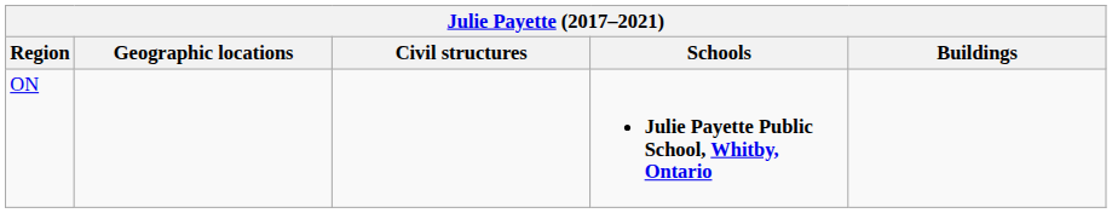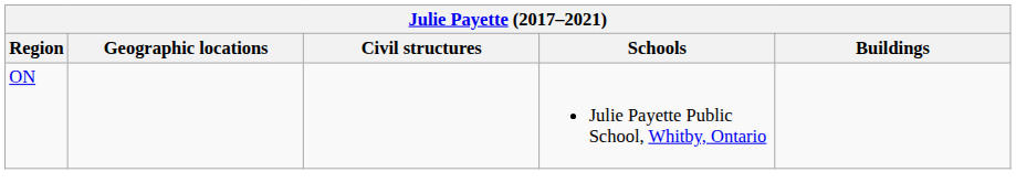ON | Schools: bold -> normal
